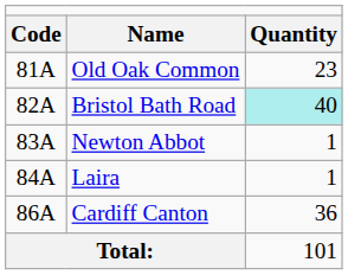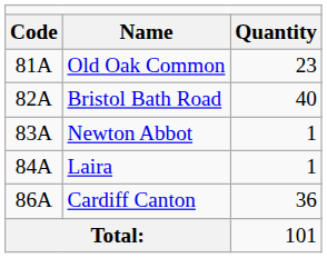Bristol Bath Road | column 3: paleturquoise background -> no background
